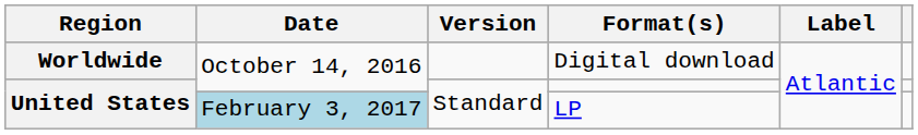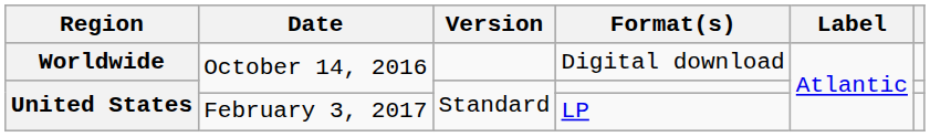LP | Date: lightblue background -> no background
